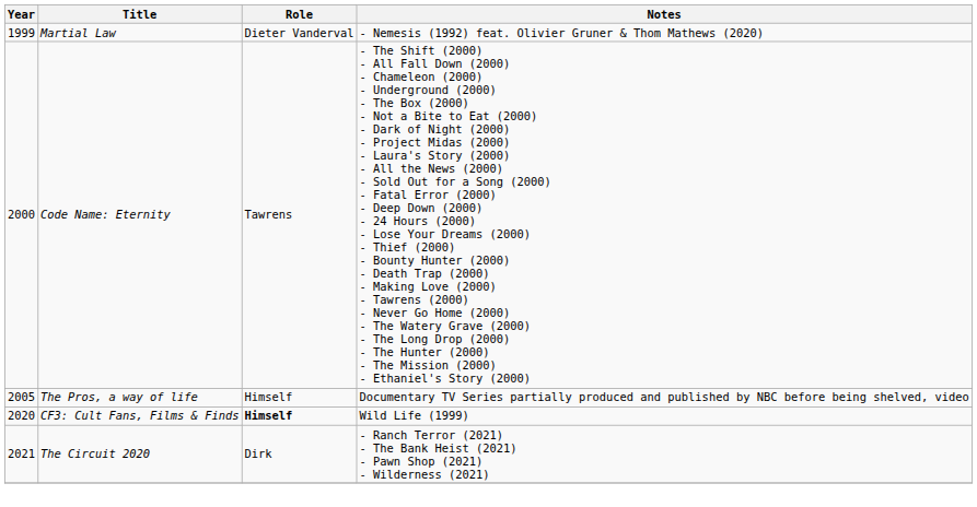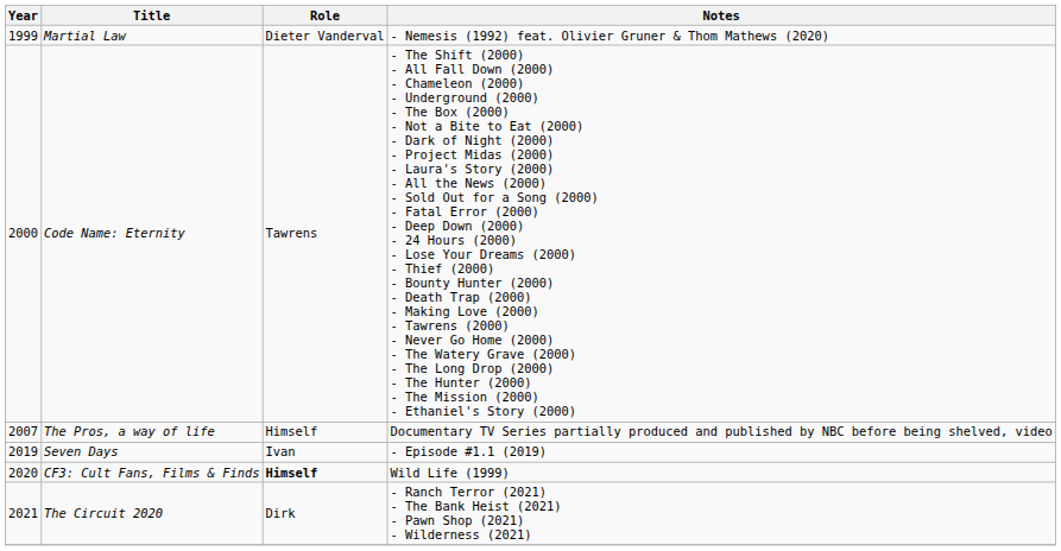The Pros, a way of life | Year: 2005 -> 2007
+ row: 2019 | Seven Days | Ivan | - Episode #1.1 (2019)
